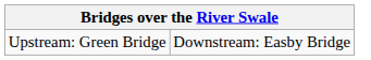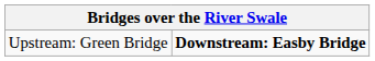Upstream: Green Bridge | column 2: normal -> bold
